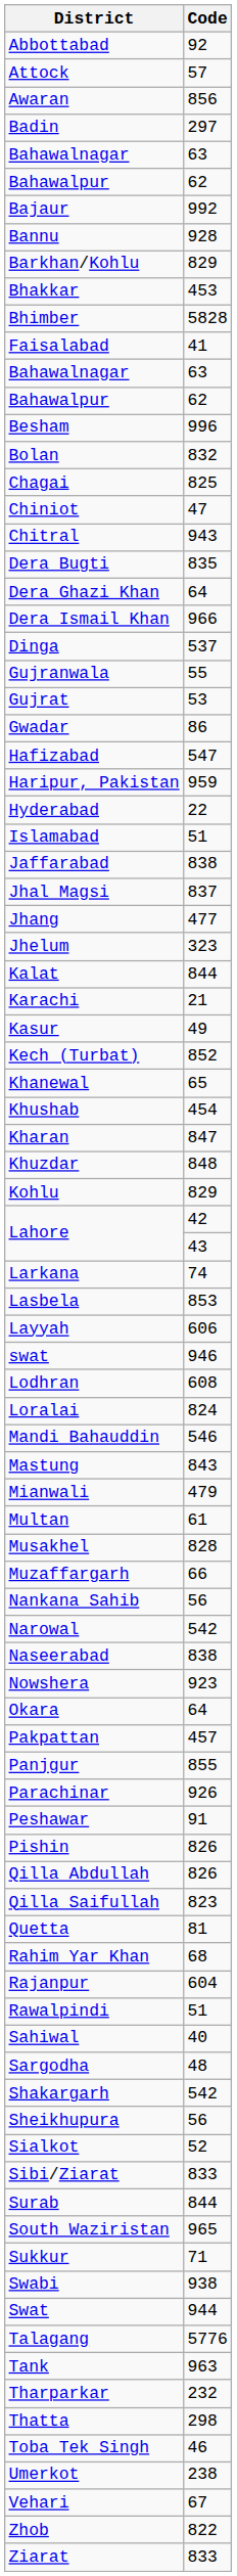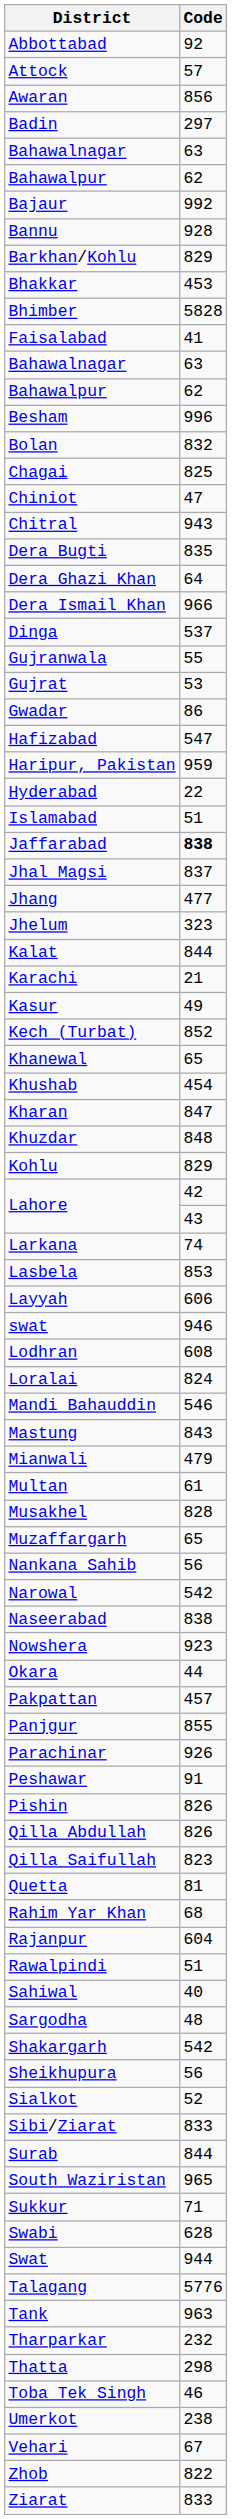row 32 | Code: normal -> bold
row 58 | Code: 66 -> 65
row 63 | Code: 64 -> 44
row 84 | Code: 938 -> 628
